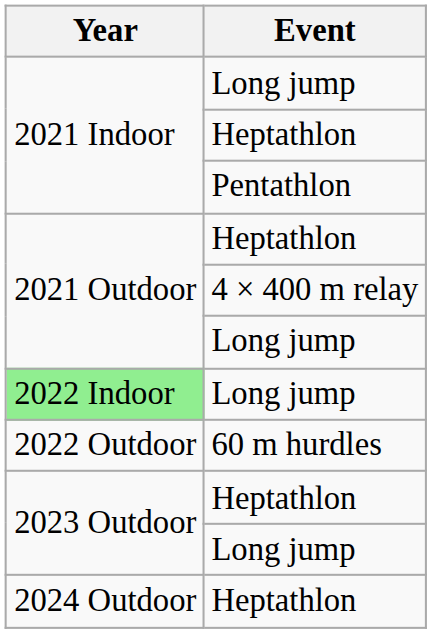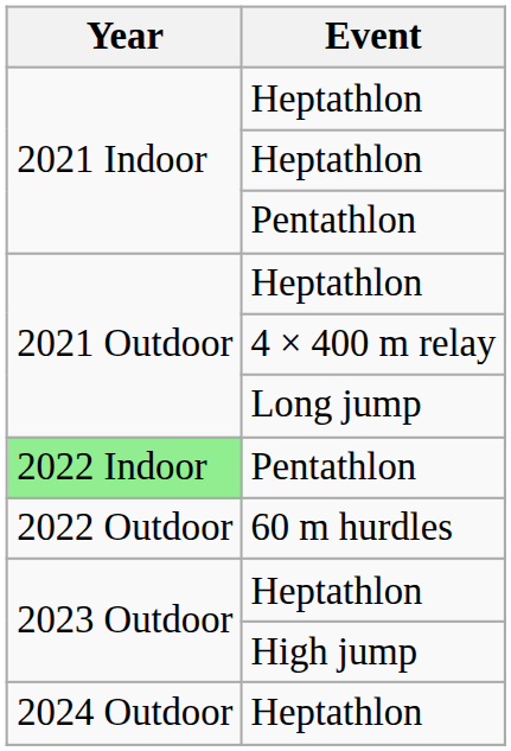row 2 | Event: Long jump -> Heptathlon
row 8 | Event: Long jump -> Pentathlon
row 11 | Event: Long jump -> High jump
